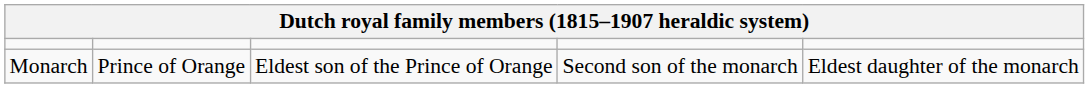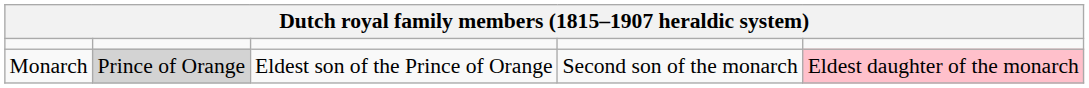Monarch | column 2: no background -> lightgrey background
Monarch | column 5: no background -> pink background
